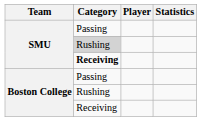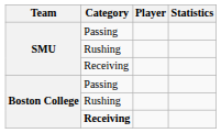SMU / Rushing | Category: lightgrey background -> no background
SMU / Receiving | Category: bold -> normal
Boston College / Receiving | Category: normal -> bold
